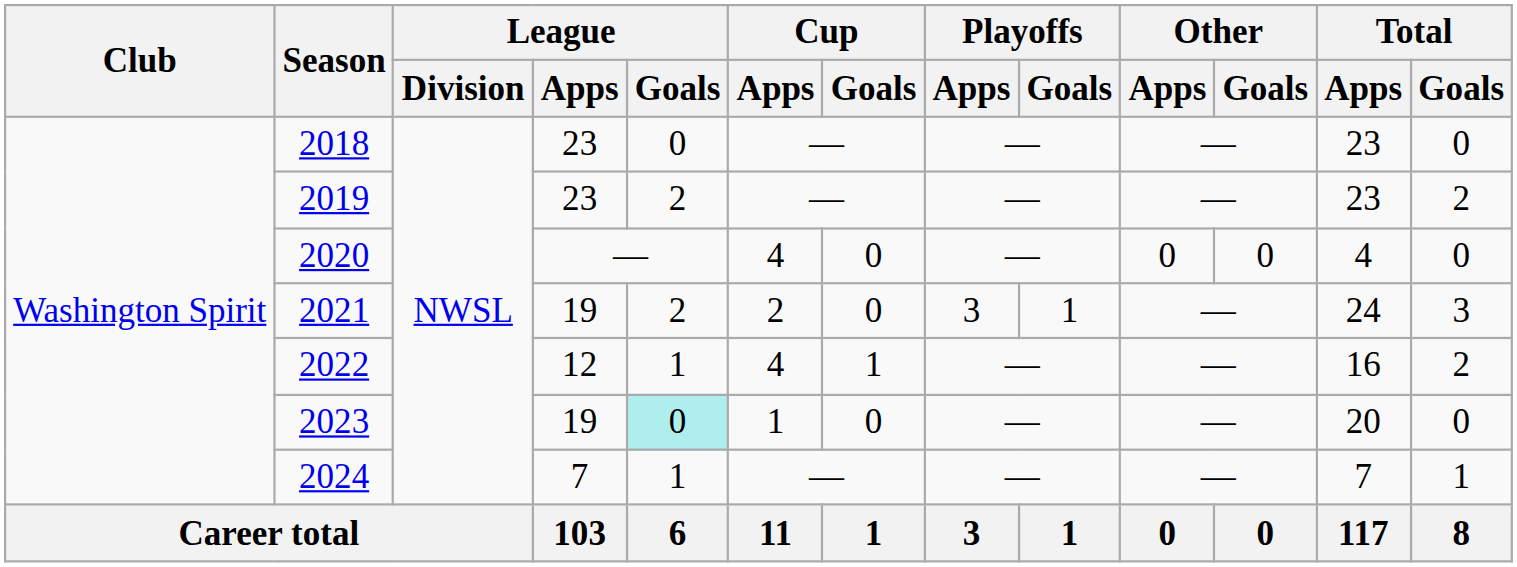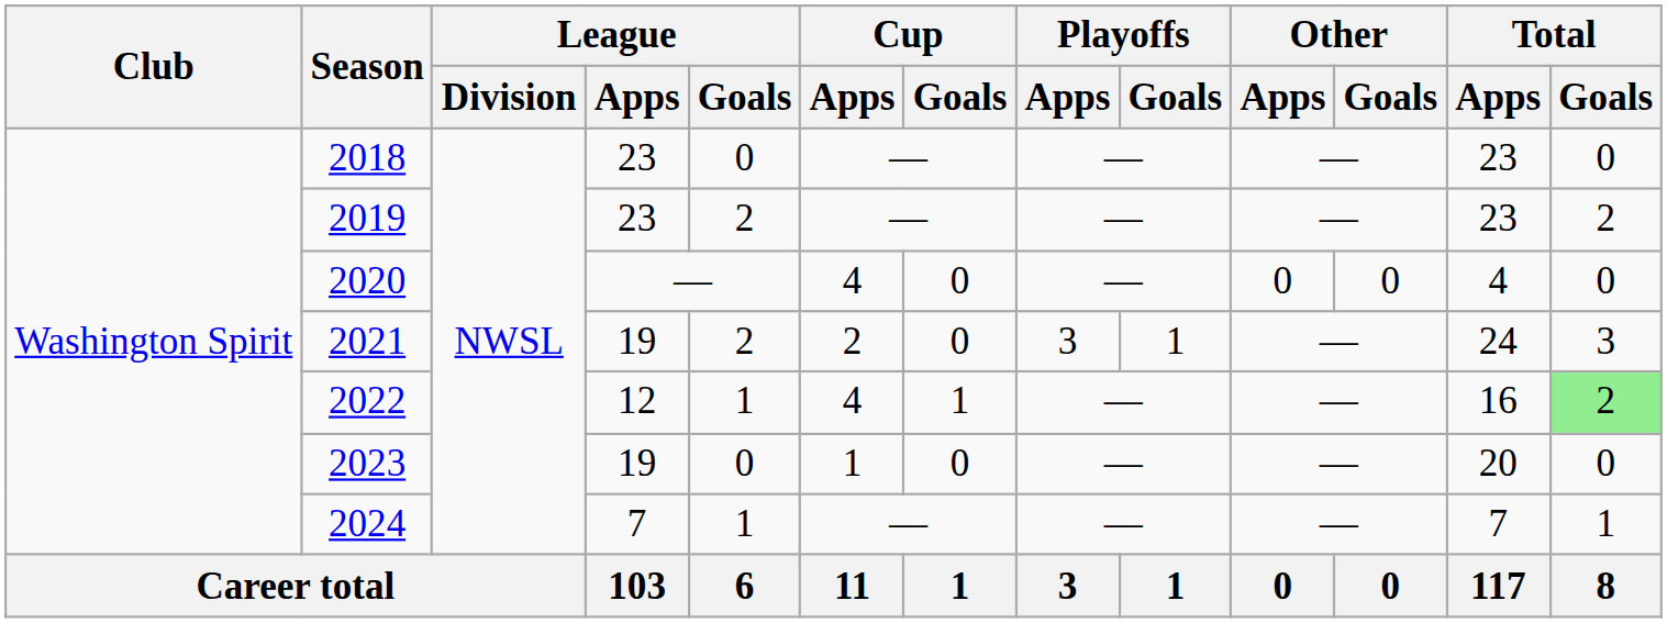2022 | Total / Goals: no background -> lightgreen background
2023 | League / Goals: paleturquoise background -> no background
